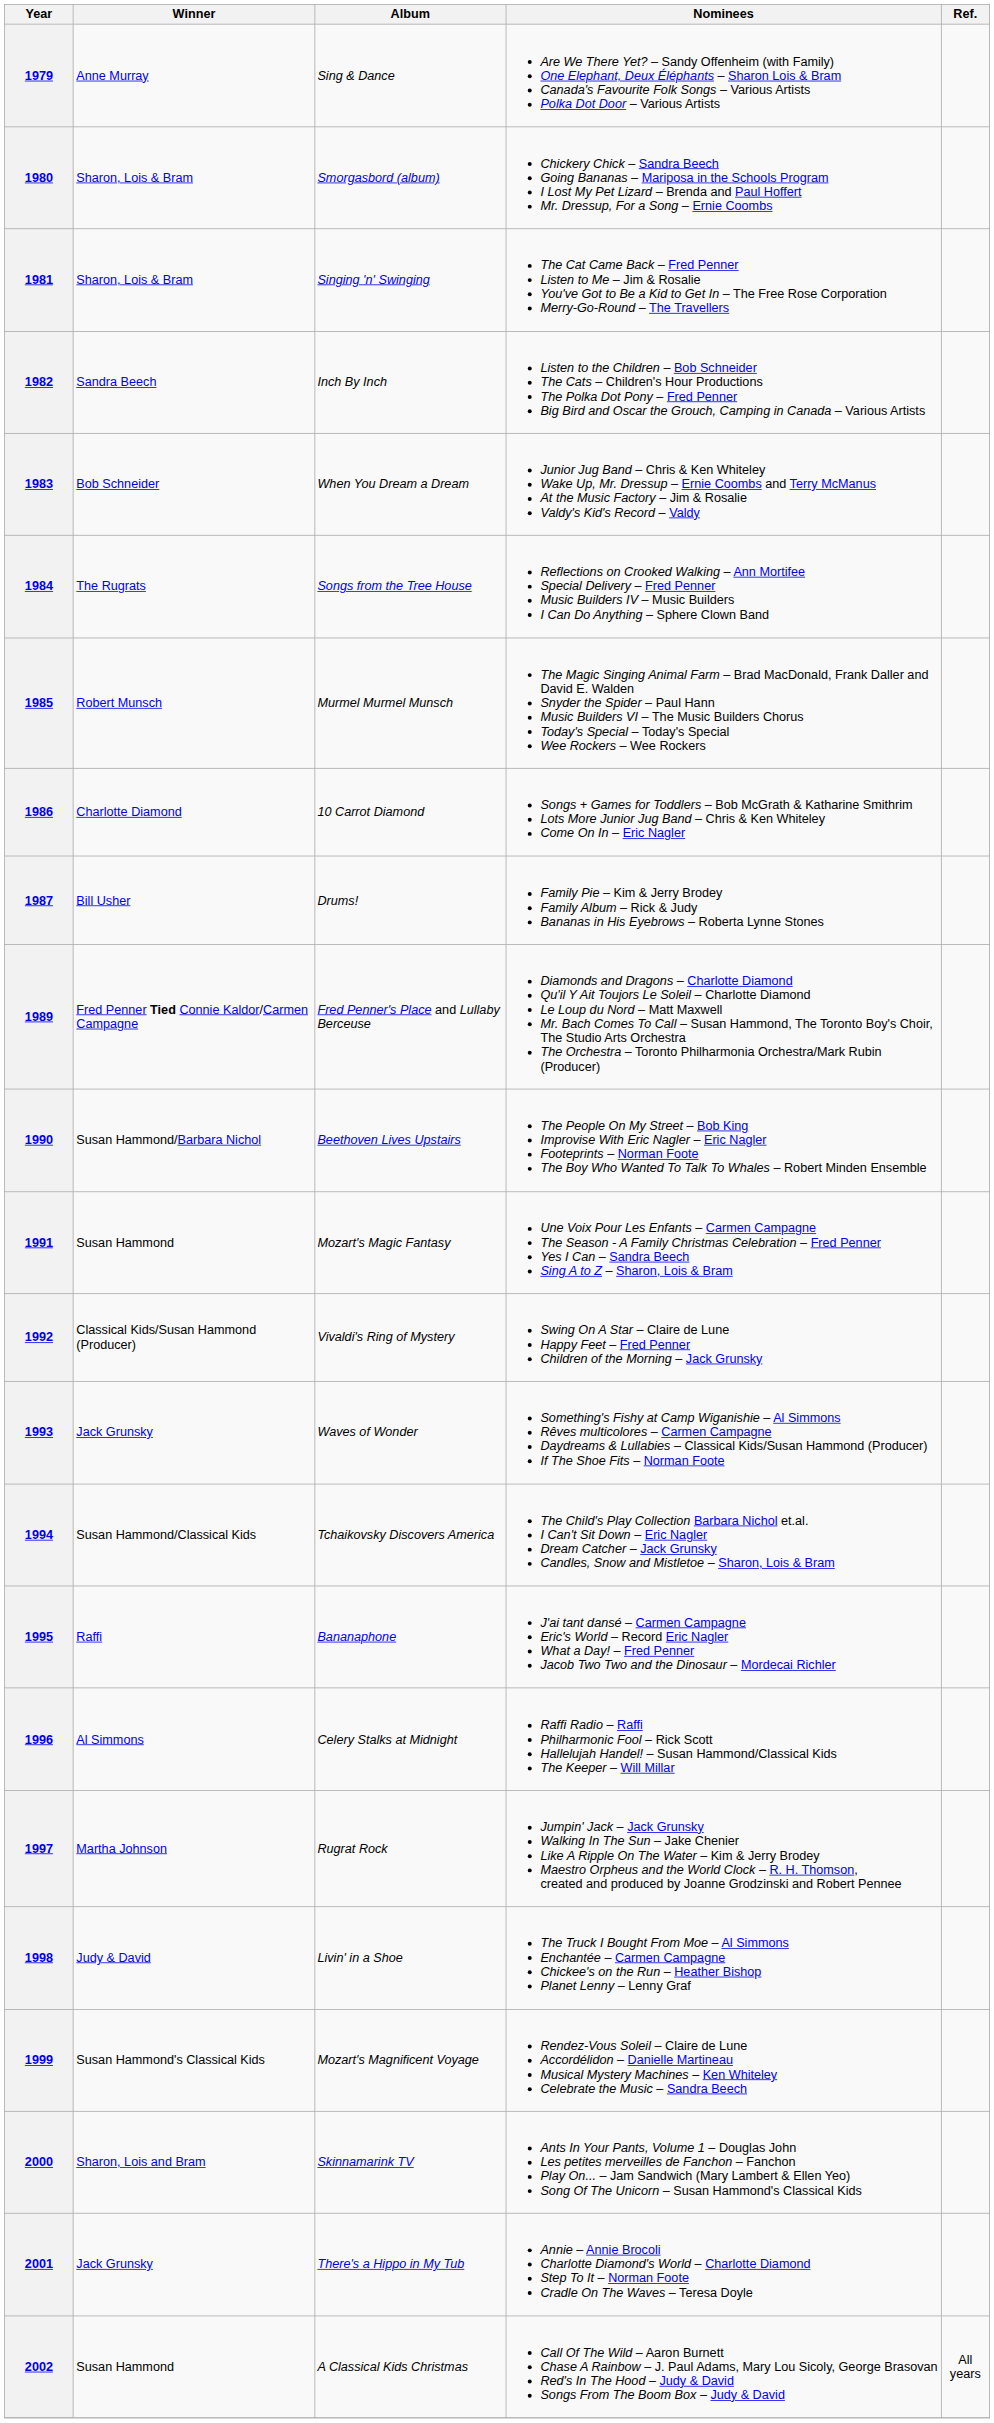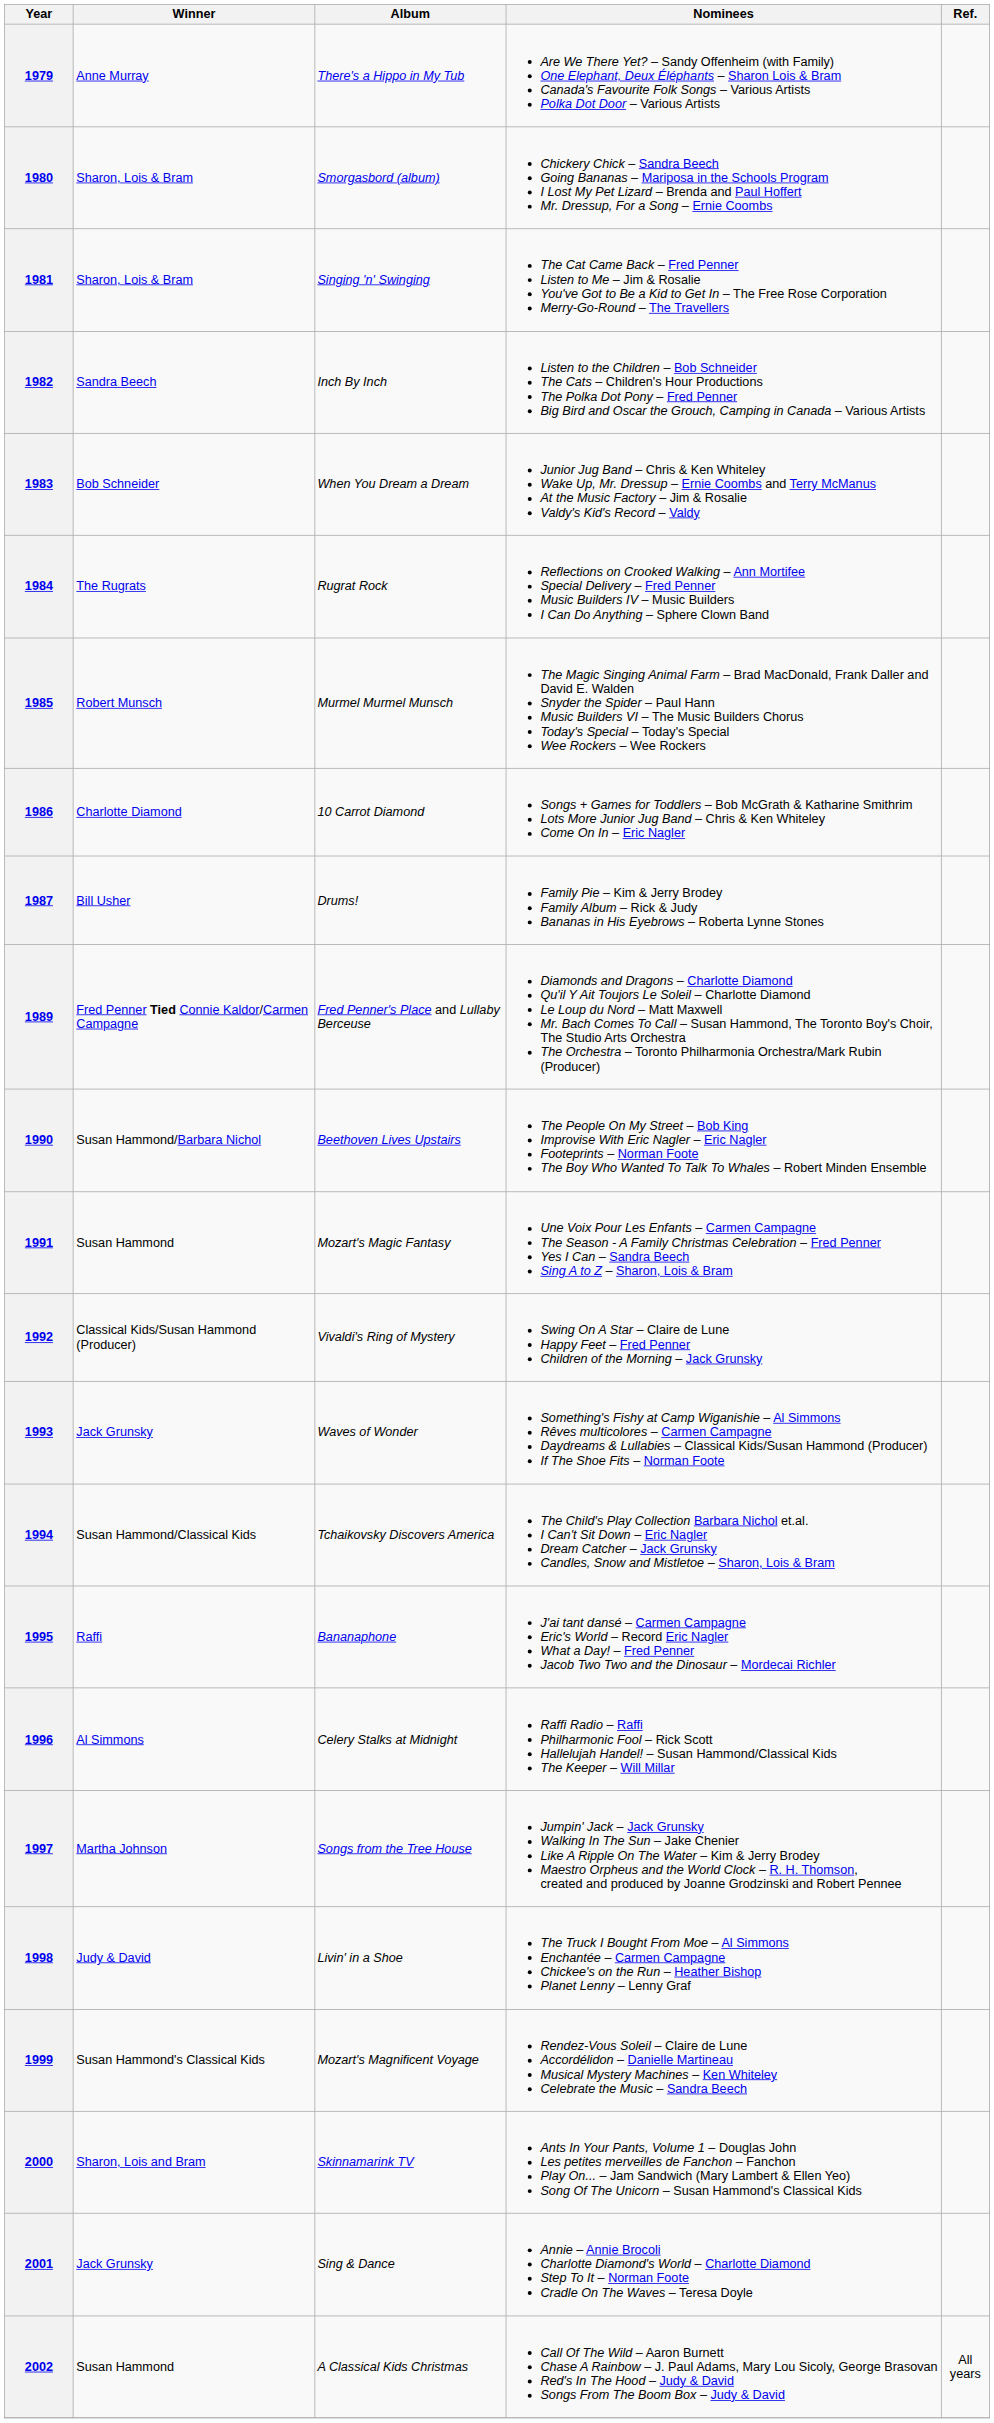1979 | Album: Sing & Dance -> There's a Hippo in My Tub
1984 | Album: Songs from the Tree House -> Rugrat Rock
1997 | Album: Rugrat Rock -> Songs from the Tree House
2001 | Album: There's a Hippo in My Tub -> Sing & Dance
